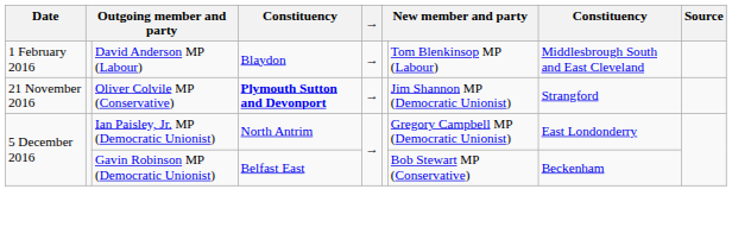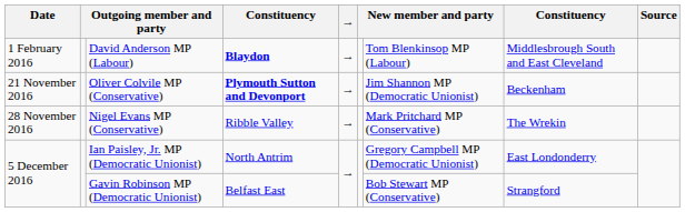David Anderson MP (Labour) | column 4: normal -> bold
Oliver Colvile MP (Conservative) | column 8: Strangford -> Beckenham
+ row: 28 November 2016 | Nigel Evans MP (Conservative) | Ribble Valley | → | Mark Pritchard MP (Conservative) | The Wrekin
Gavin Robinson MP (Democratic Unionist) | column 8: Beckenham -> Strangford
